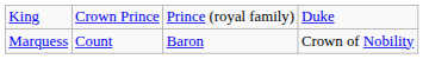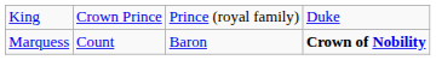Marquess | column 4: normal -> bold
